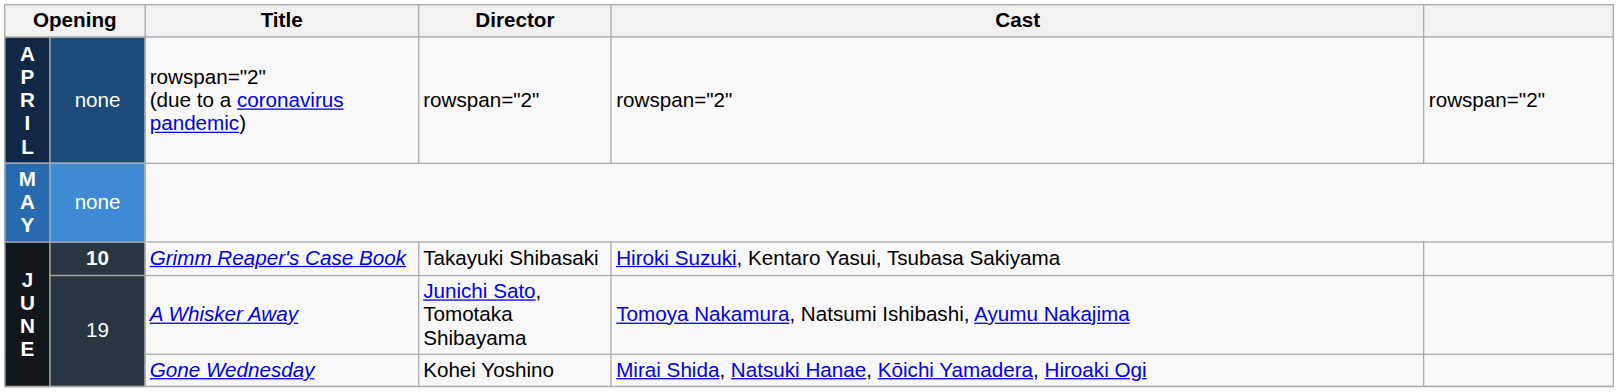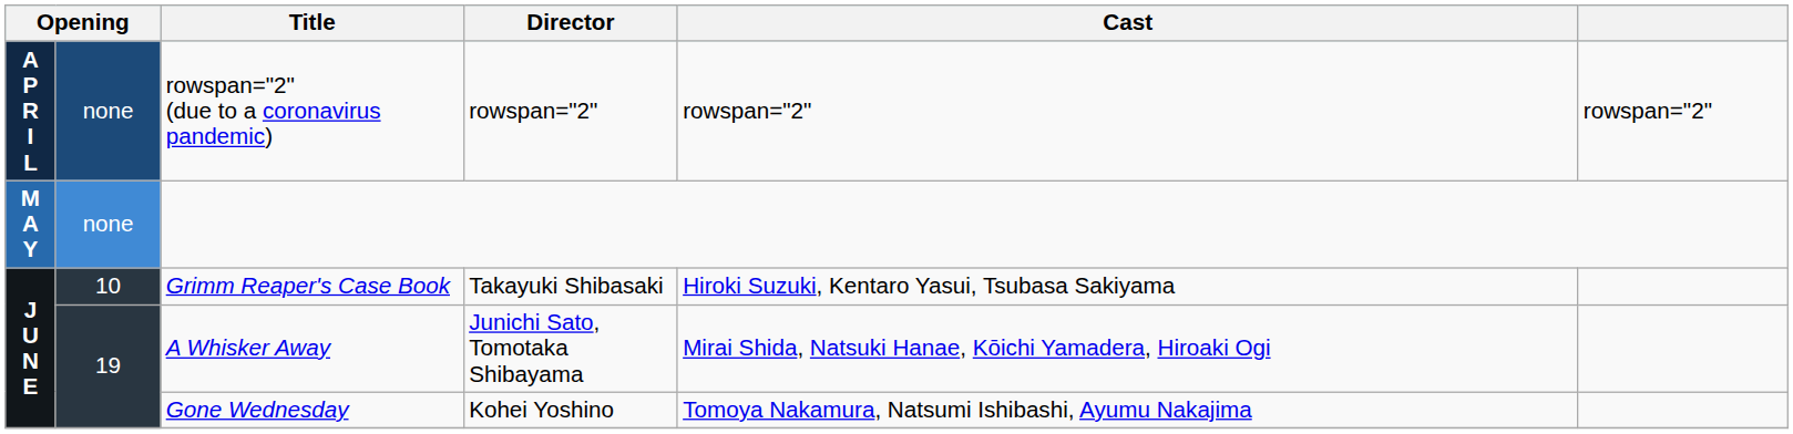Grimm Reaper's Case Book | column 2: bold -> normal
A Whisker Away | Cast: Tomoya Nakamura, Natsumi Ishibashi, Ayumu Nakajima -> Mirai Shida, Natsuki Hanae, Kōichi Yamadera, Hiroaki Ogi
Gone Wednesday | Cast: Mirai Shida, Natsuki Hanae, Kōichi Yamadera, Hiroaki Ogi -> Tomoya Nakamura, Natsumi Ishibashi, Ayumu Nakajima
